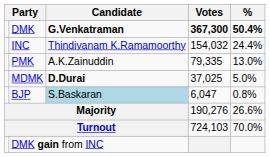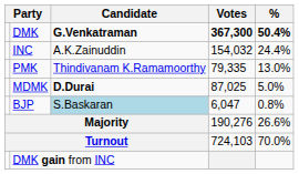INC | Candidate: Thindivanam K.Ramamoorthy -> A.K.Zainuddin
PMK | Candidate: A.K.Zainuddin -> Thindivanam K.Ramamoorthy
MDMK | Votes: 37,025 -> 87,025
